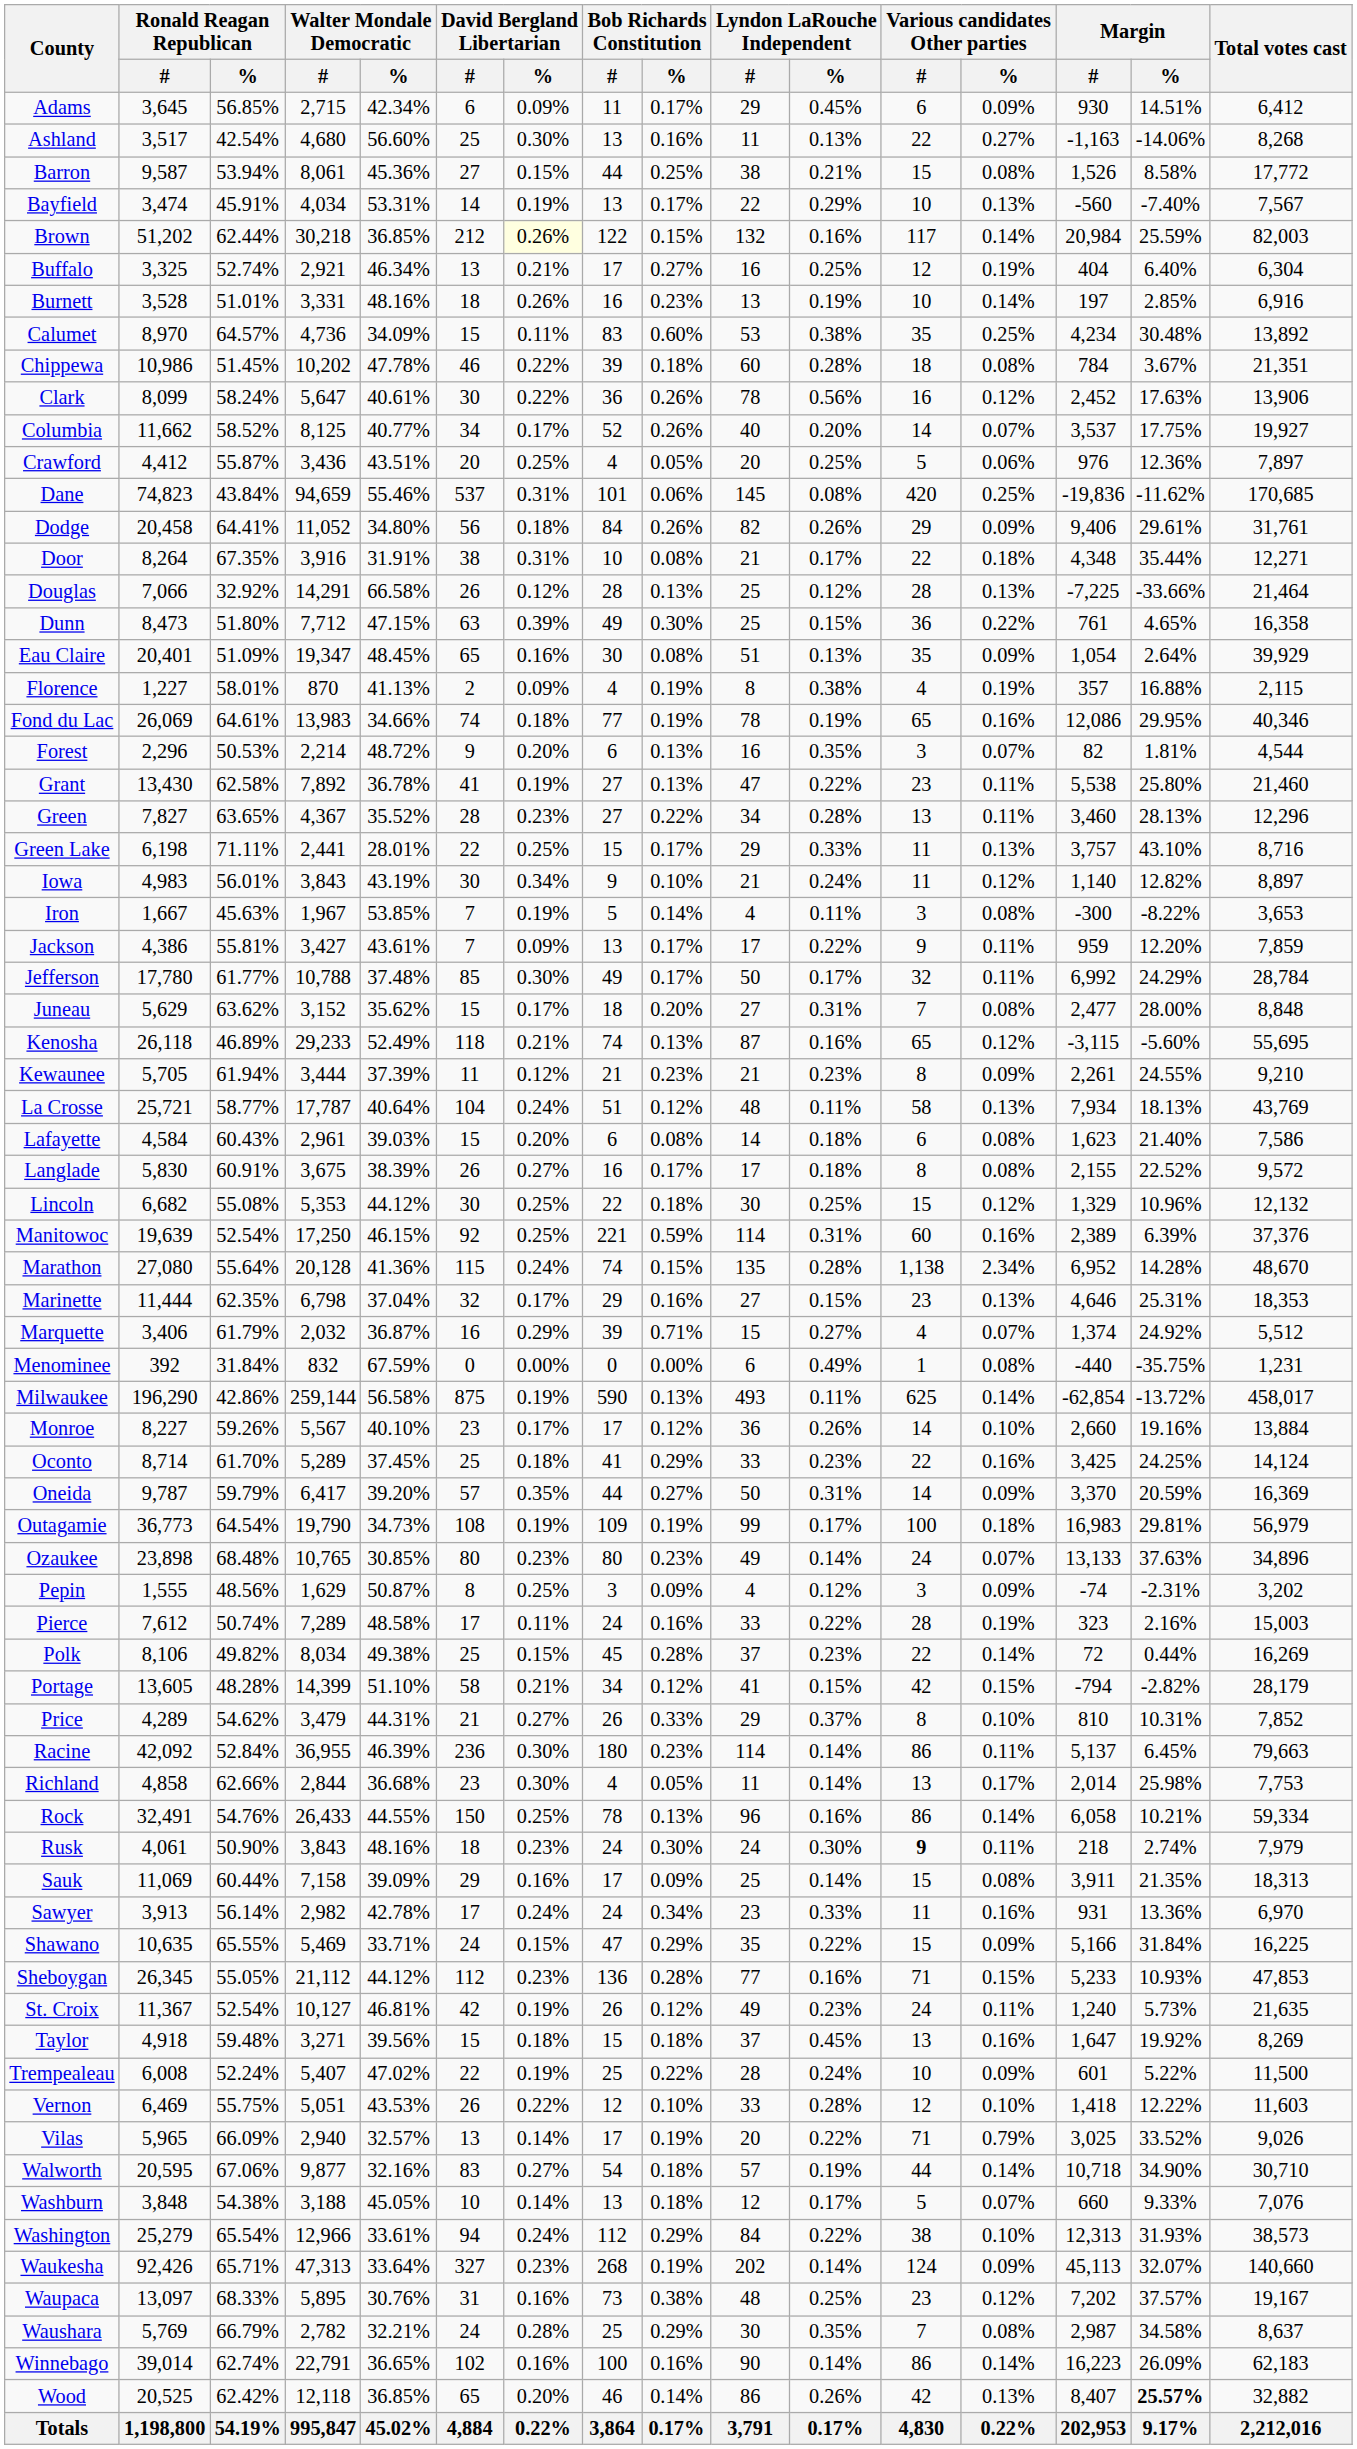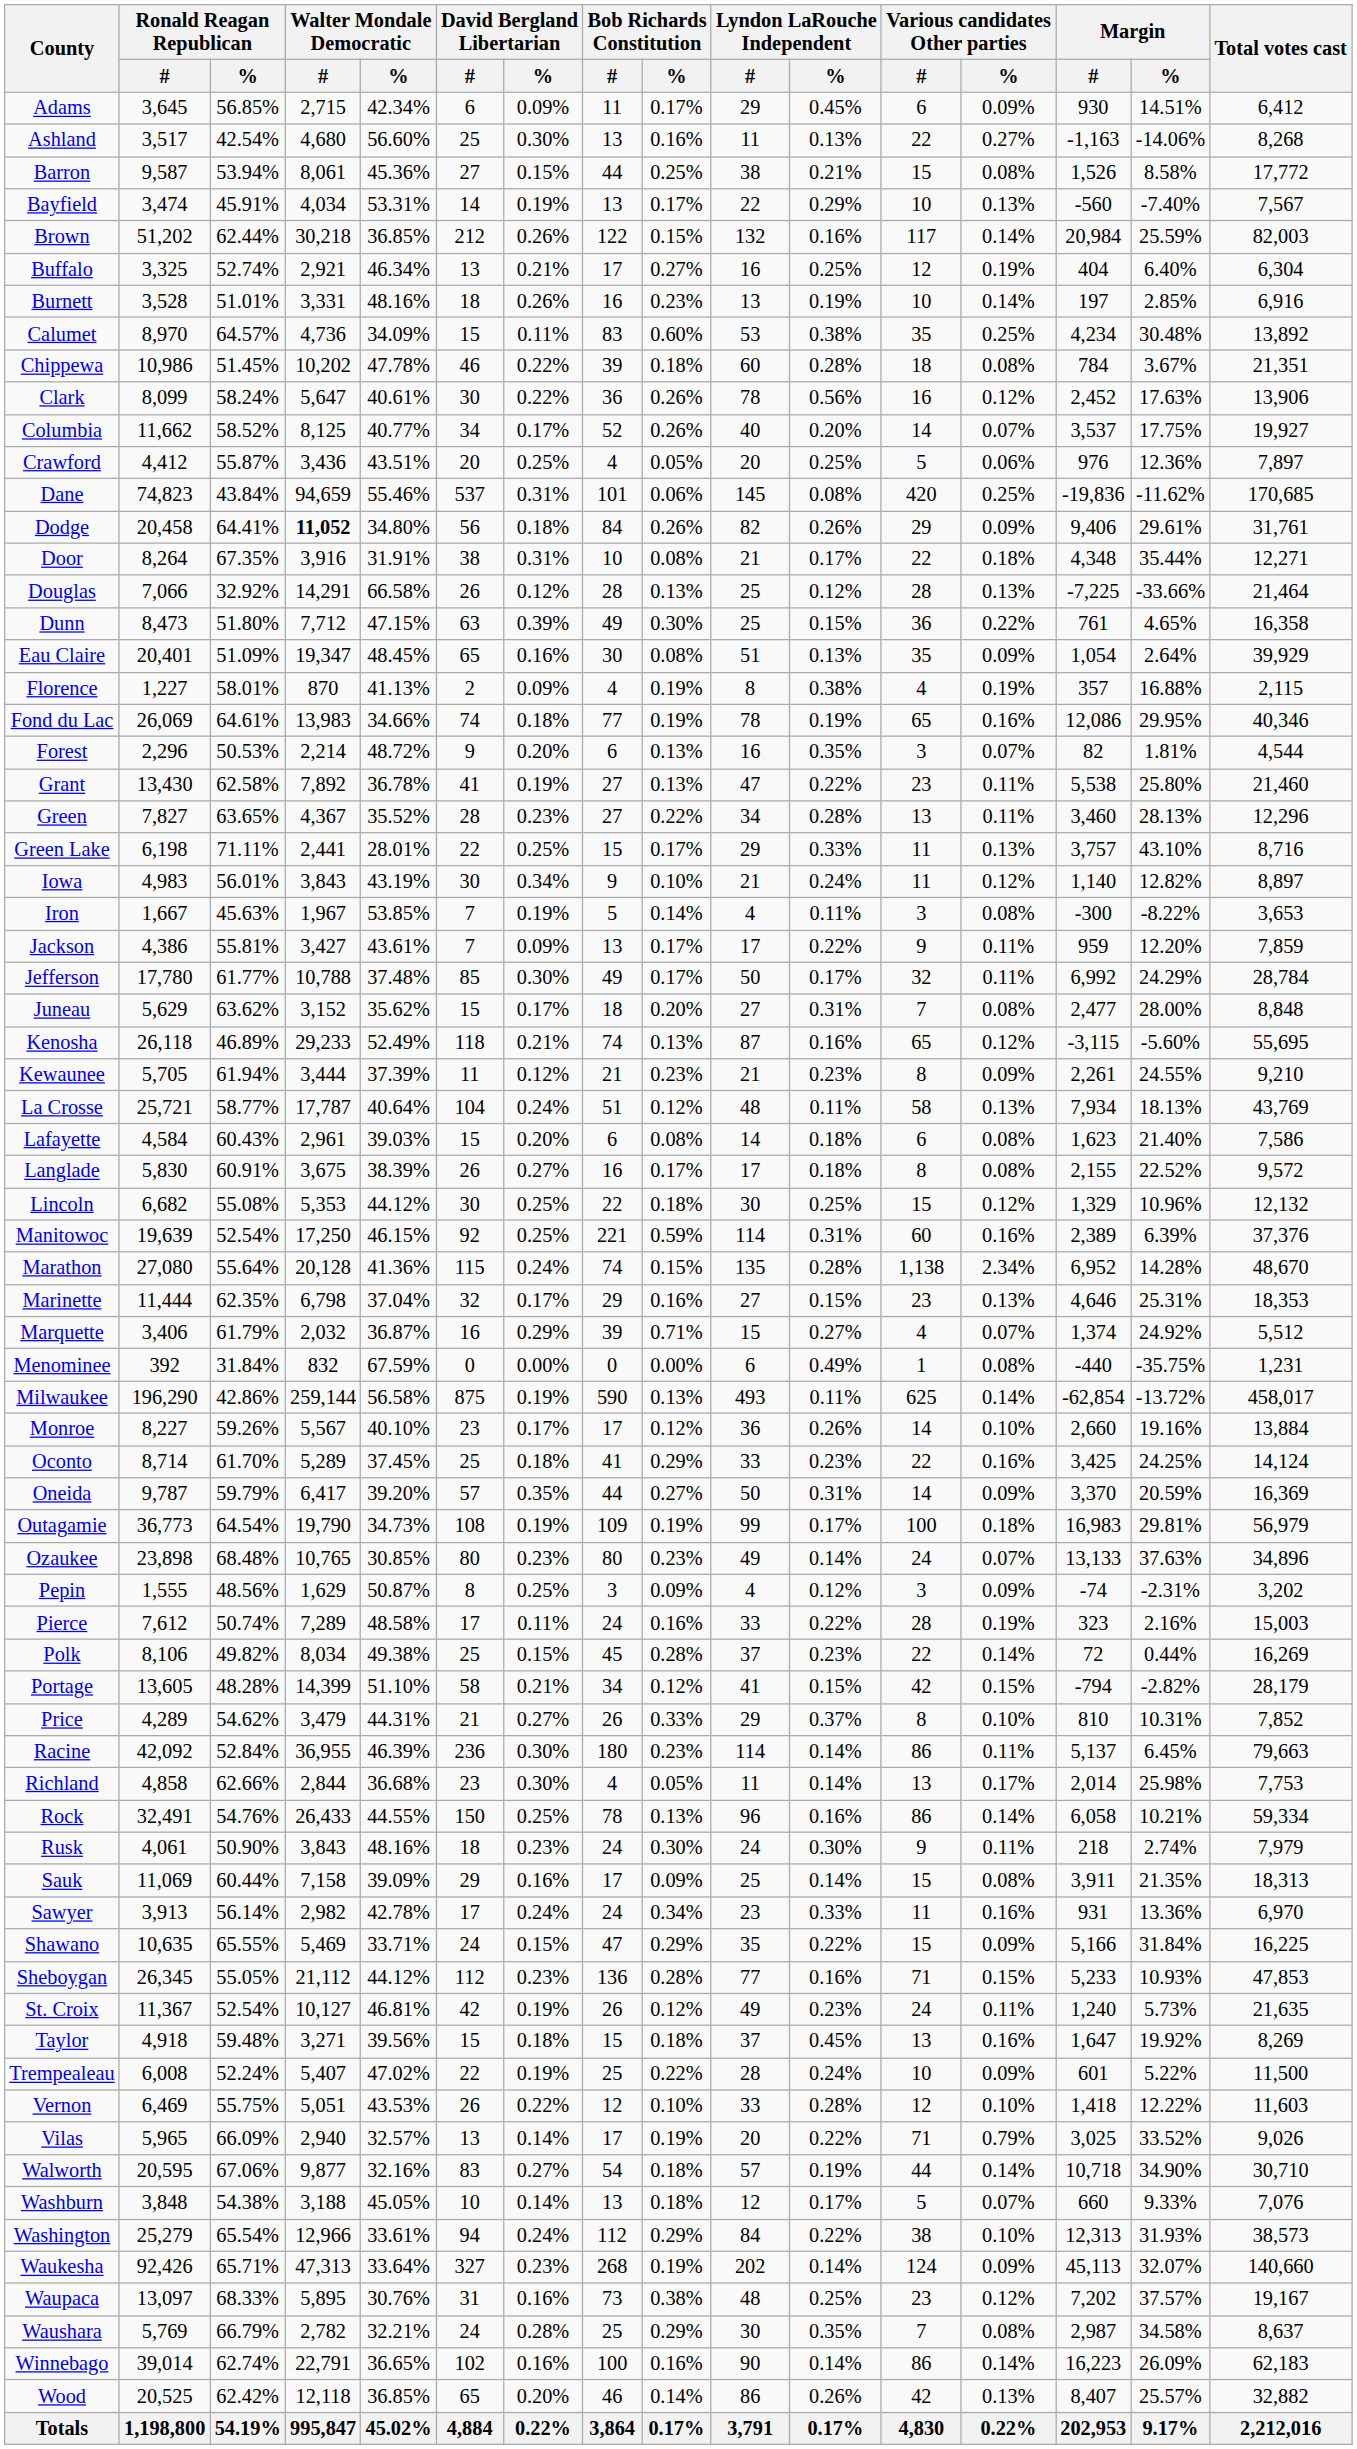Brown | David Bergland Libertarian / %: lightyellow background -> no background
Dodge | Walter Mondale Democratic / #: normal -> bold
Rusk | Various candidates Other parties / #: bold -> normal
Wood | Margin / %: bold -> normal
